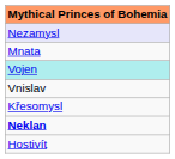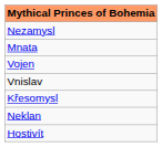Nezamysl | column 1: lavender background -> no background
Vojen | column 1: paleturquoise background -> no background
Neklan | column 1: bold -> normal
